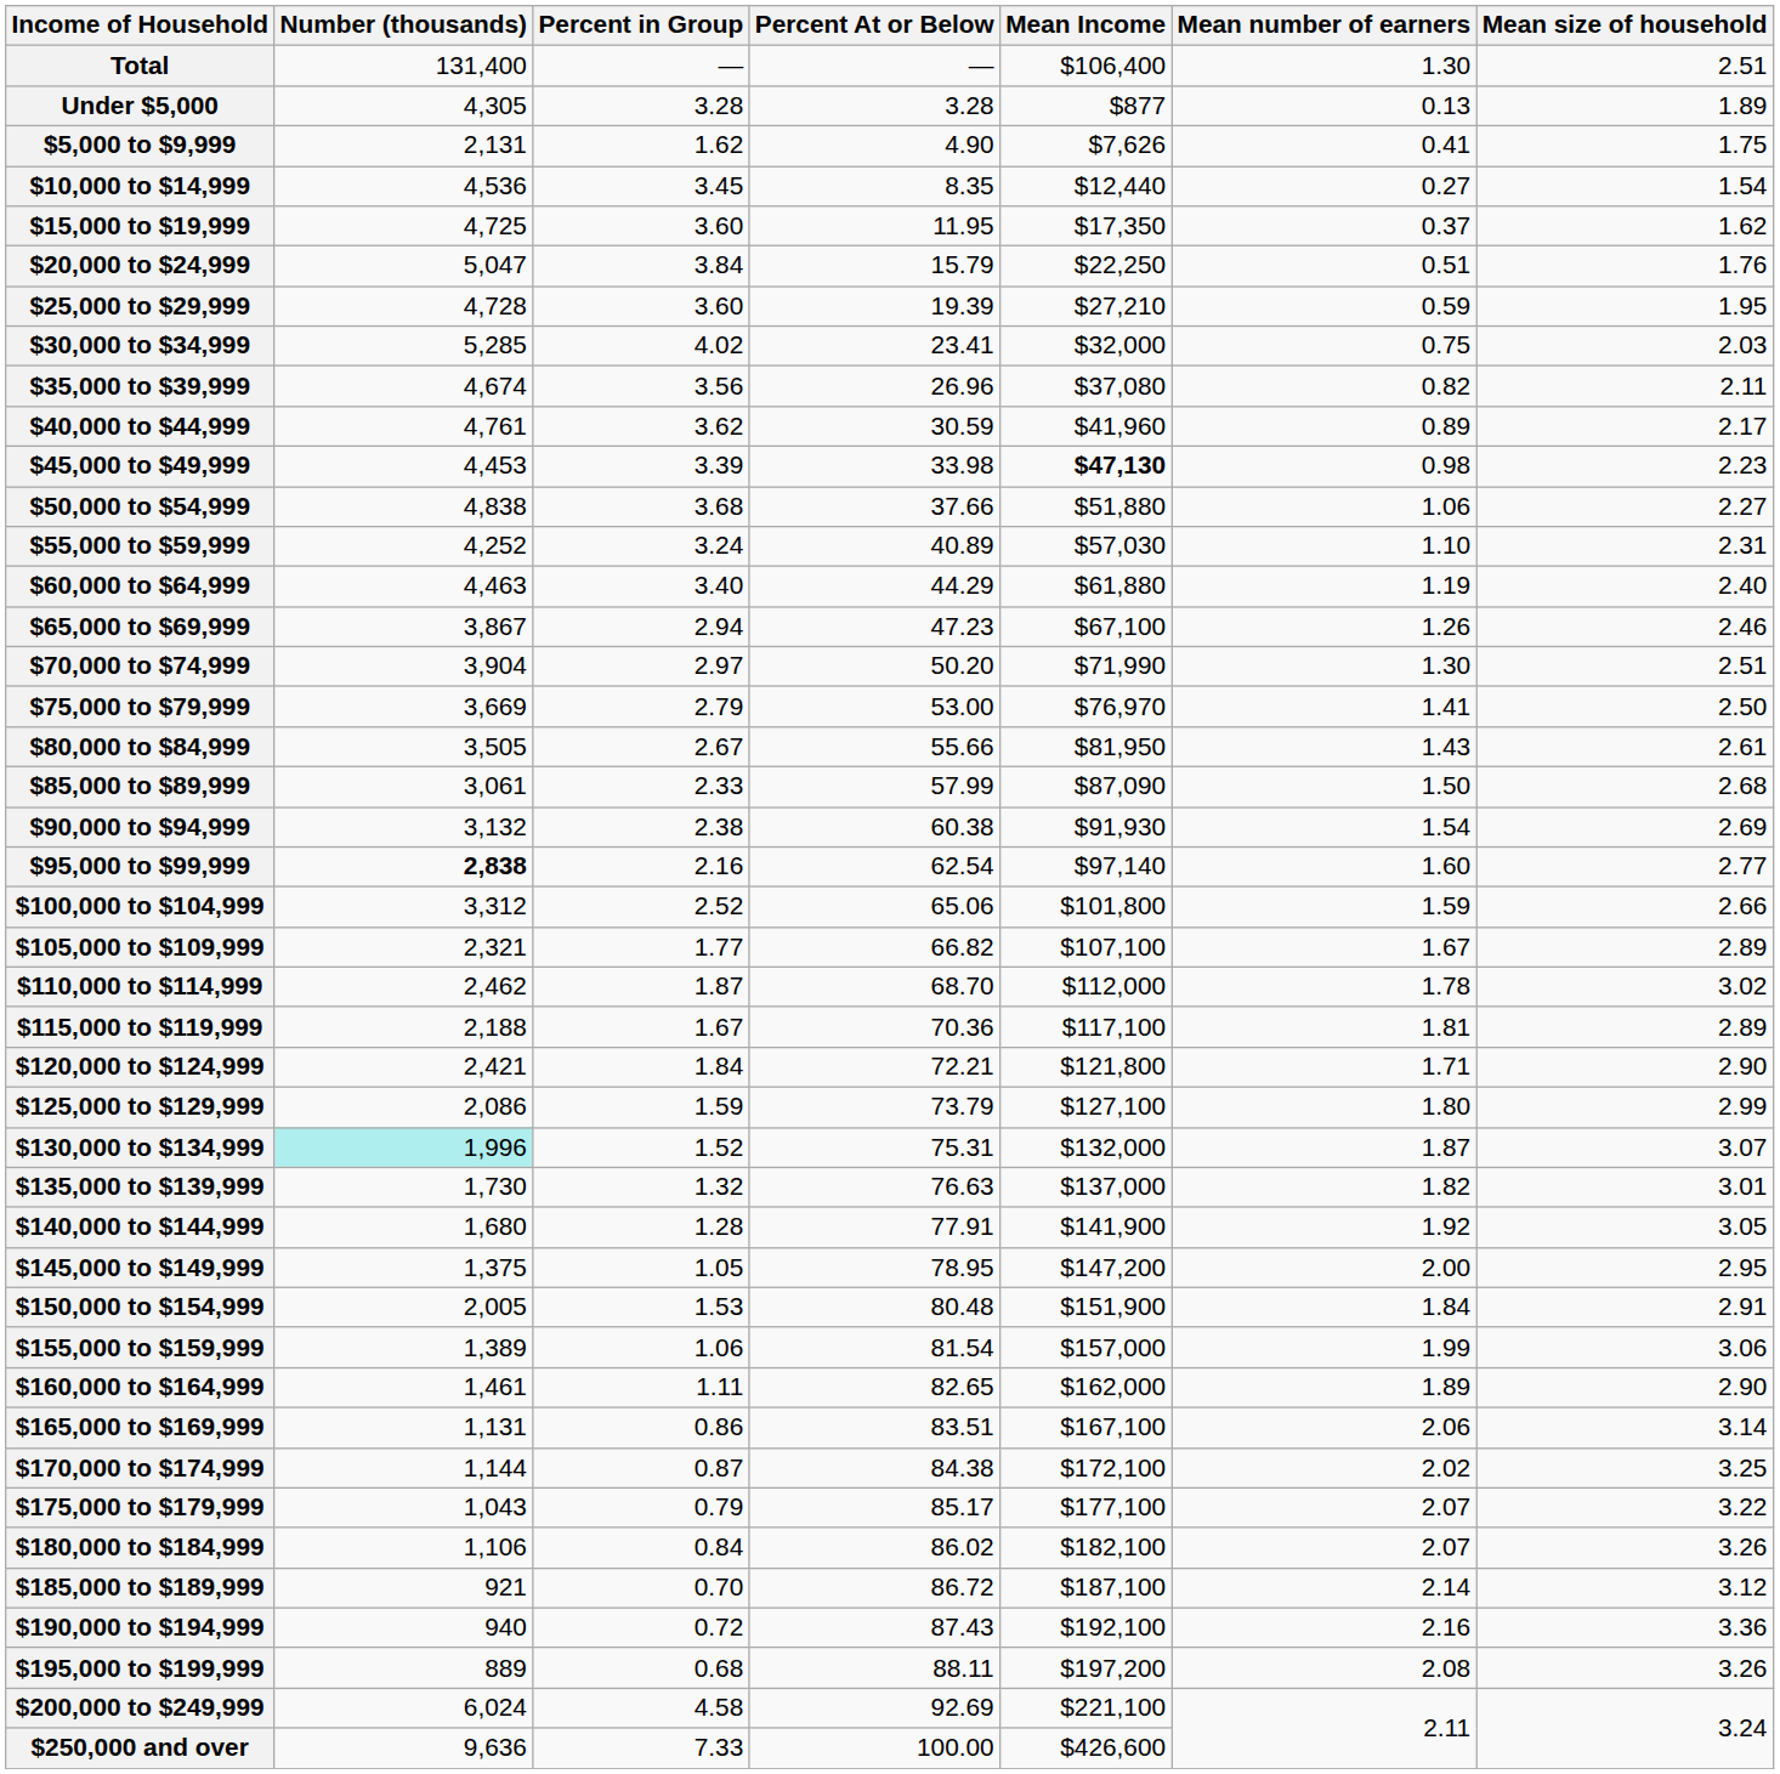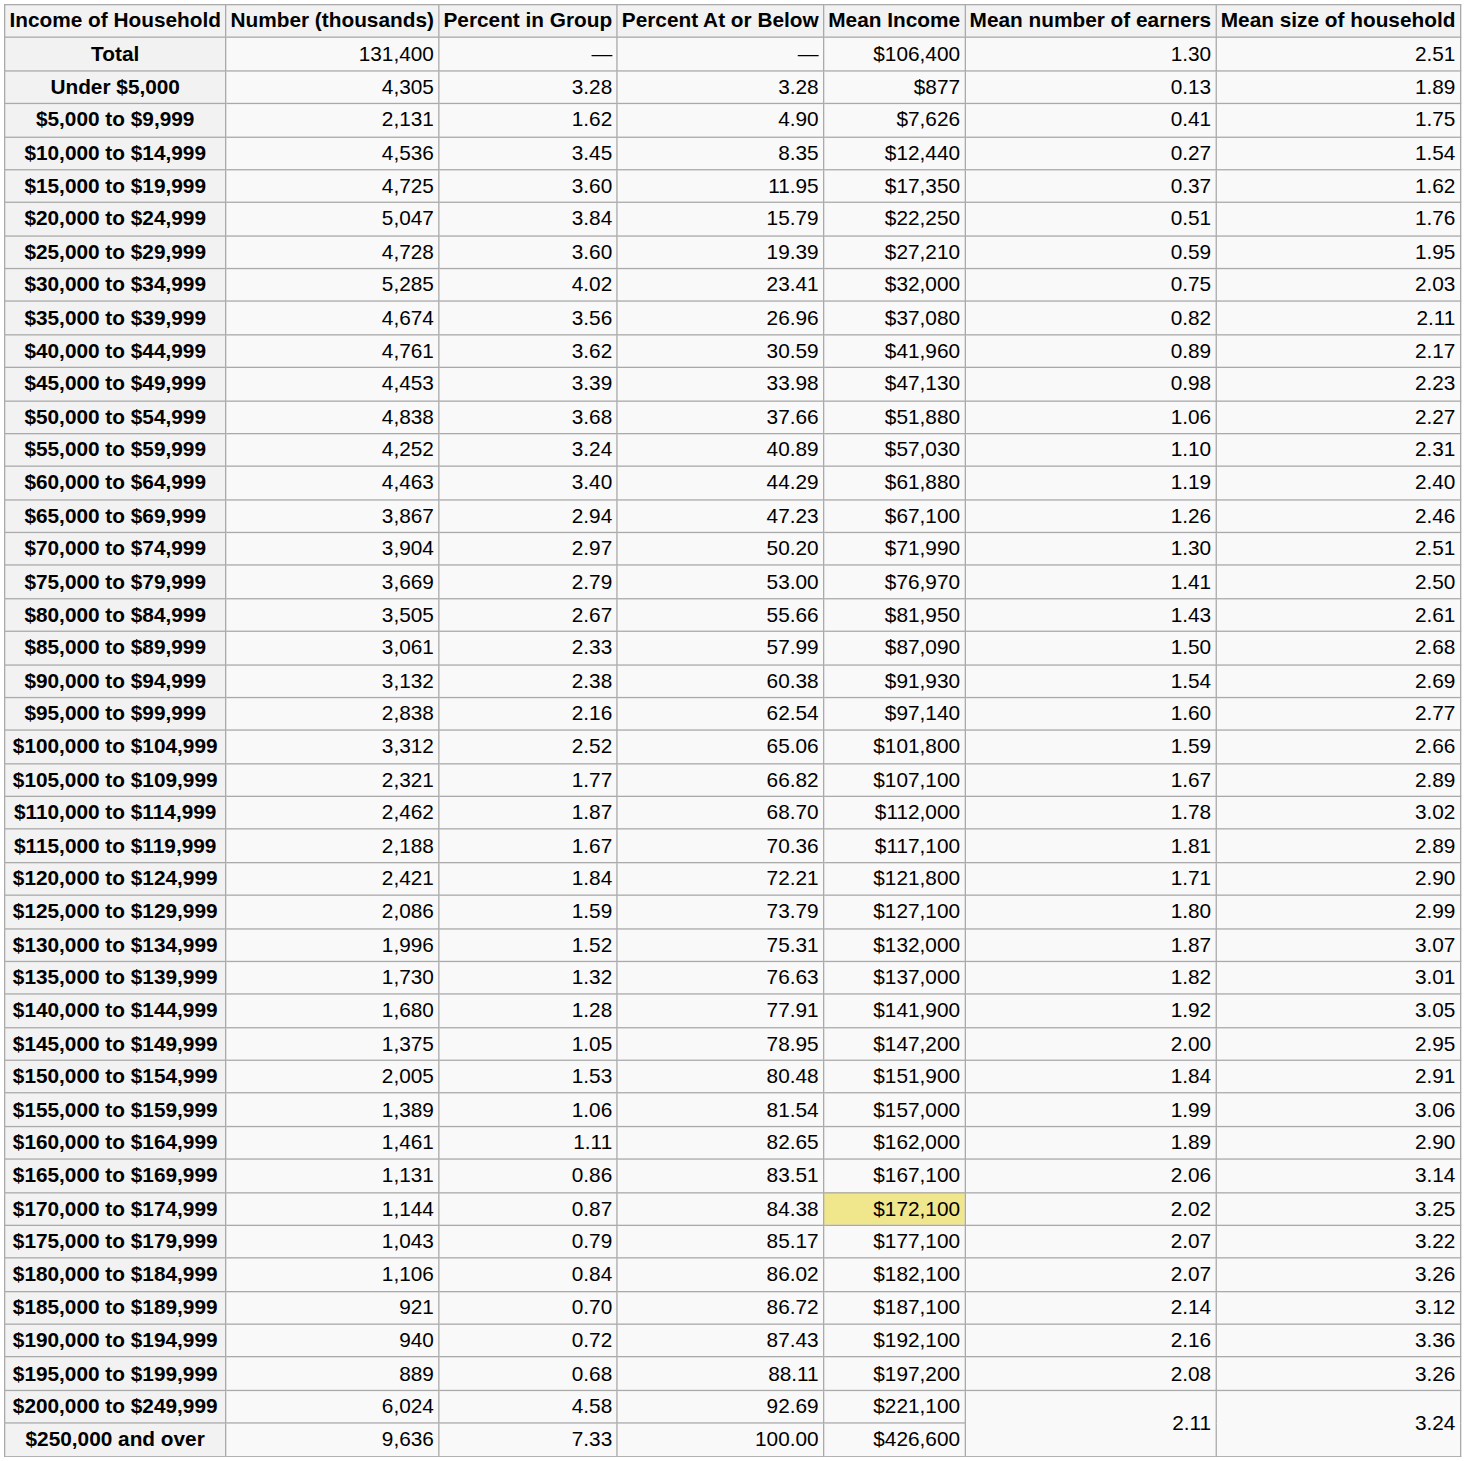$45,000 to $49,999 | Mean Income: bold -> normal
$95,000 to $99,999 | Number (thousands): bold -> normal
$130,000 to $134,999 | Number (thousands): paleturquoise background -> no background
$170,000 to $174,999 | Mean Income: no background -> khaki background
